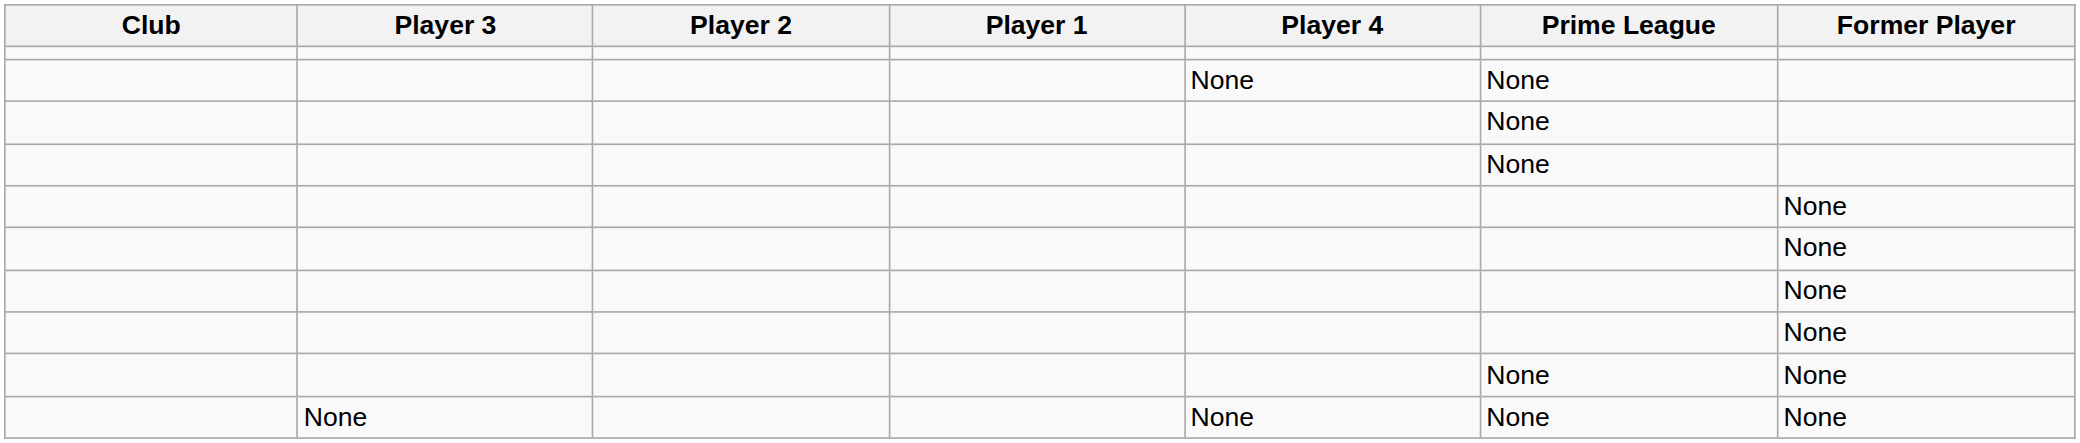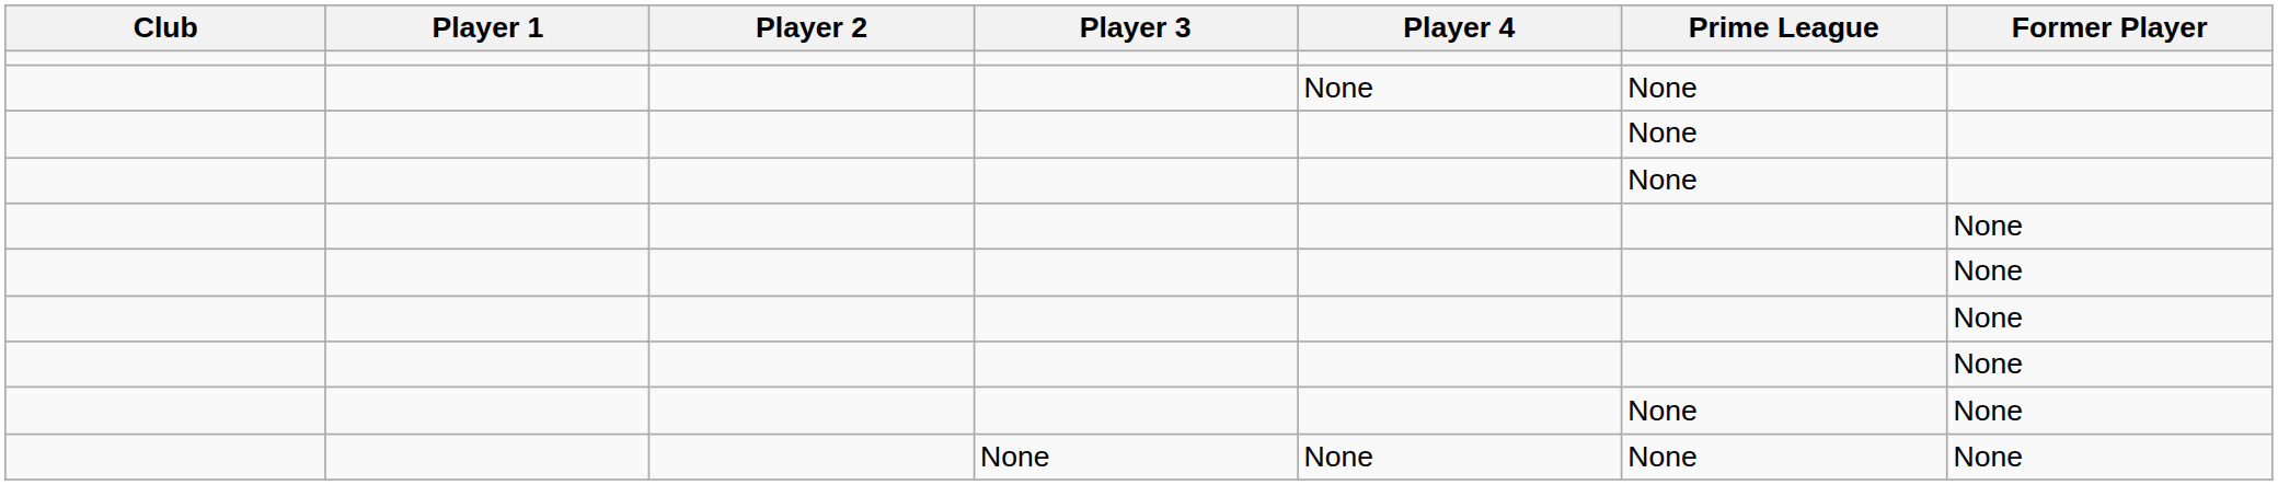columns swapped: Player 1 <-> Player 3
